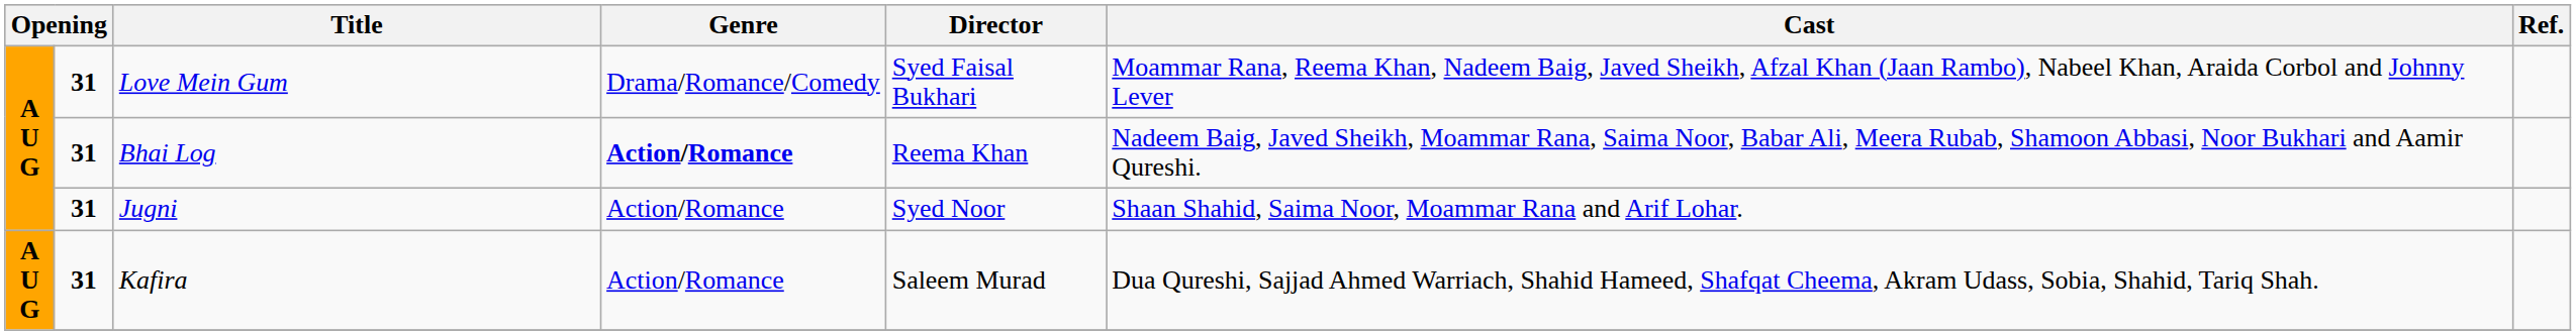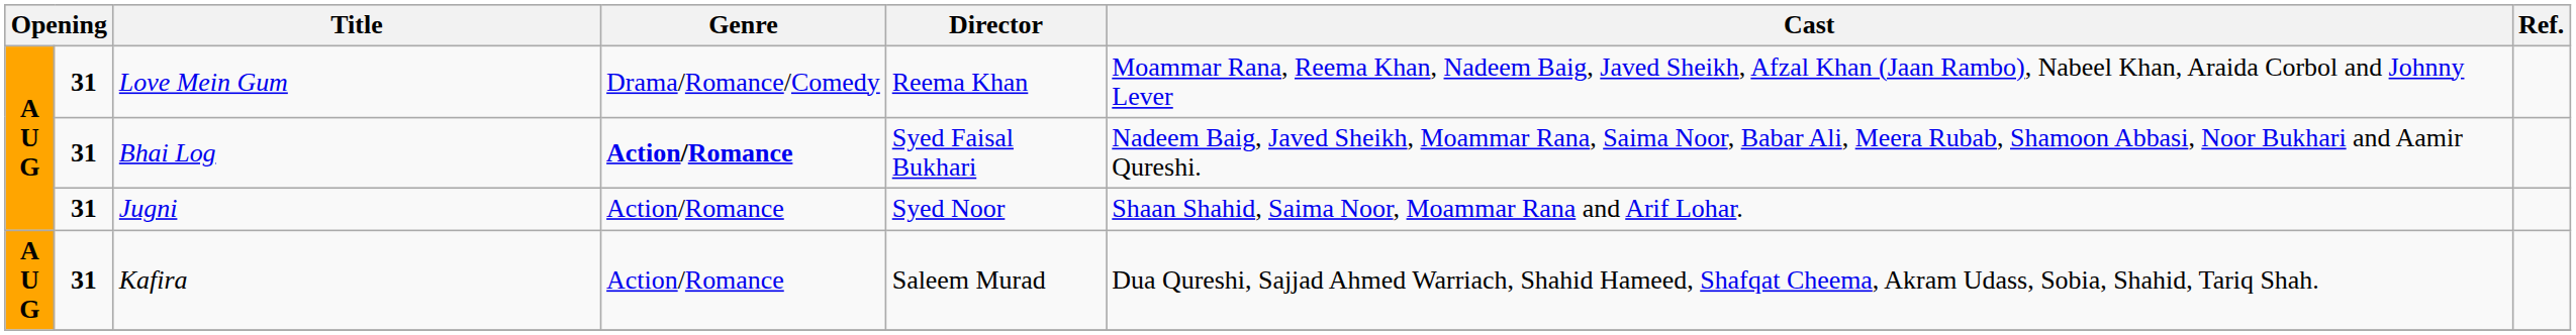Love Mein Gum | Director: Syed Faisal Bukhari -> Reema Khan
Bhai Log | Director: Reema Khan -> Syed Faisal Bukhari
